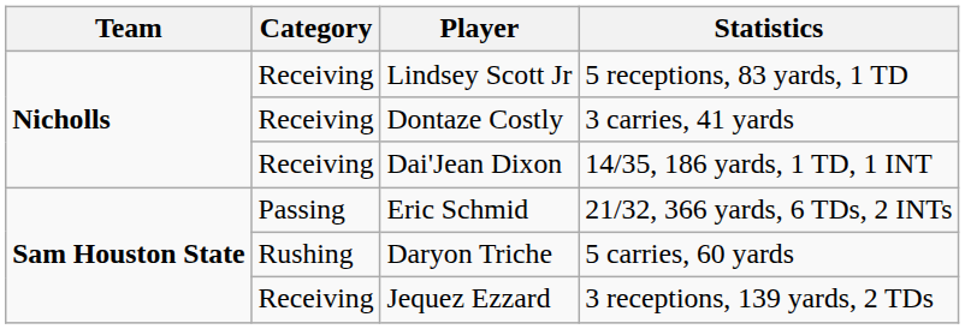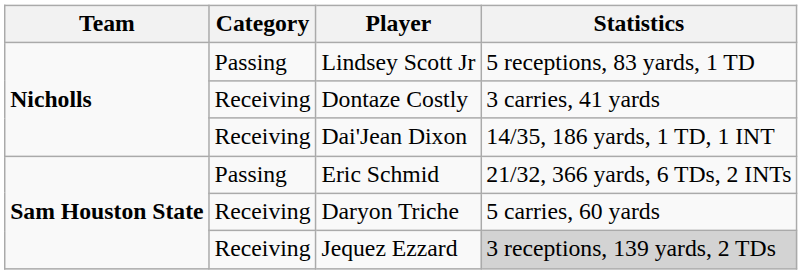Lindsey Scott Jr | Category: Receiving -> Passing
Daryon Triche | Category: Rushing -> Receiving
Jequez Ezzard | Statistics: no background -> lightgrey background
